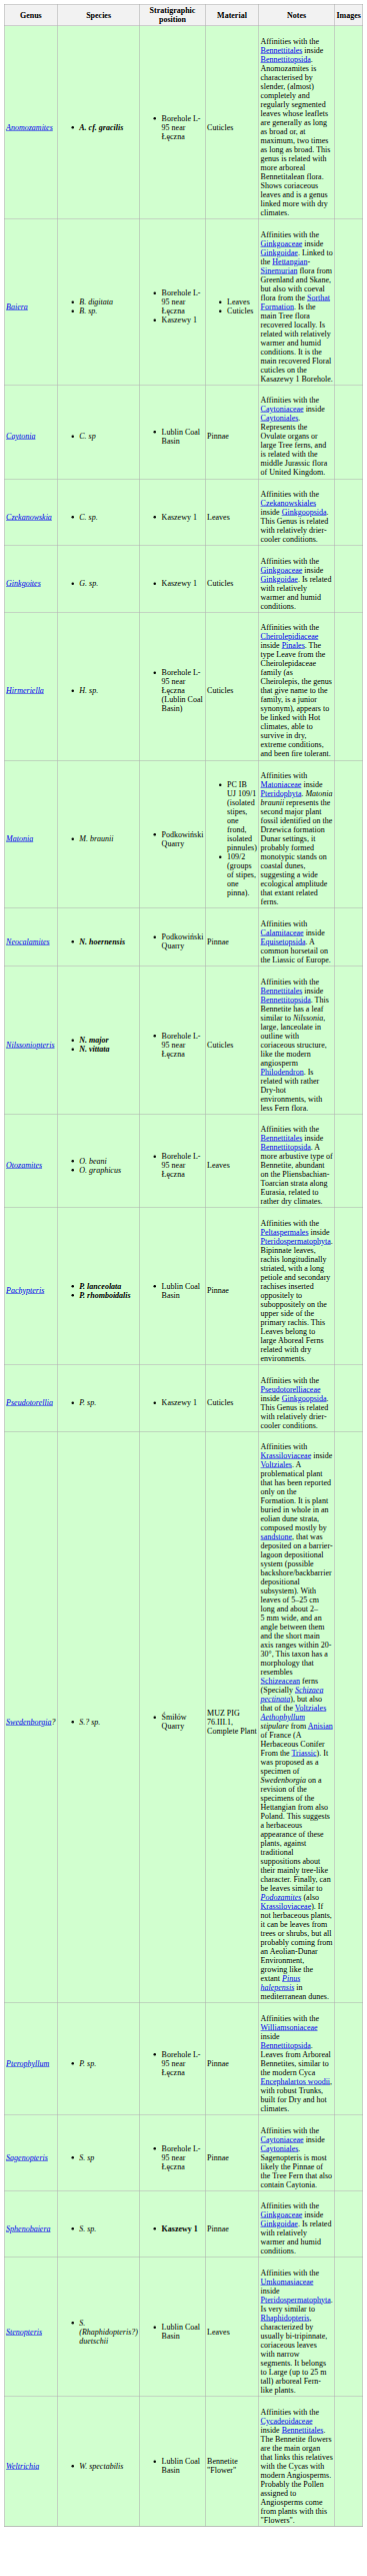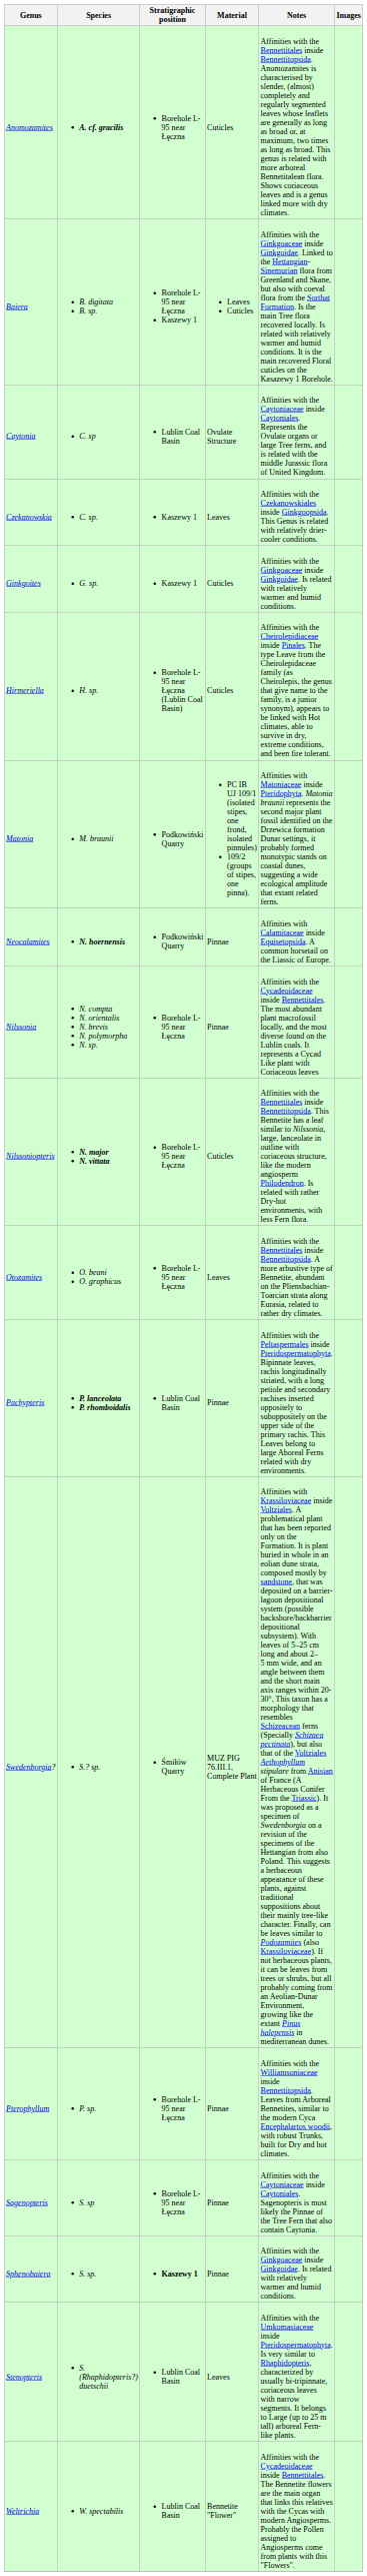Caytonia | Material: Pinnae -> Ovulate Structure
+ row: Nilssonia | N. compta N. orientalis N. brevis N. polymorpha N. sp. | Borehole L-95 near Łęczna | Pinnae | Affinities with the Cycadeoidaceae inside Bennettitales. The most abundant plant macrofossil locally, and the most diverse found on the Lublin coals. It represents a Cycad Like plant with Coriaceous leaves
- row: Pseudotorellia | P. sp. | Kaszewy 1 | Cuticles | Affinities with the Pseudotorelliaceae inside Ginkgoopsida. This Genus is related with relatively drier-cooler conditions.
